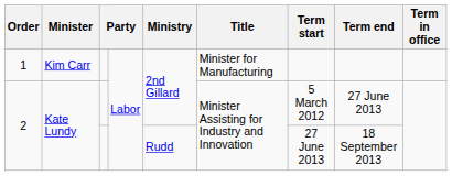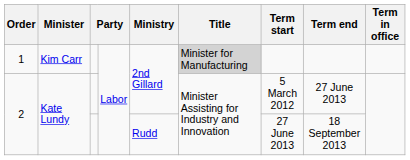1 | Title: no background -> lightgrey background
